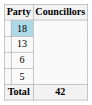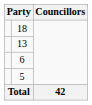18 | column 2: lightblue background -> no background
